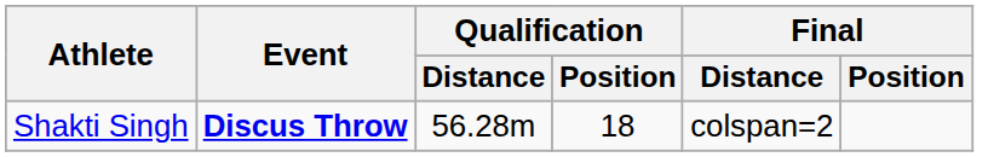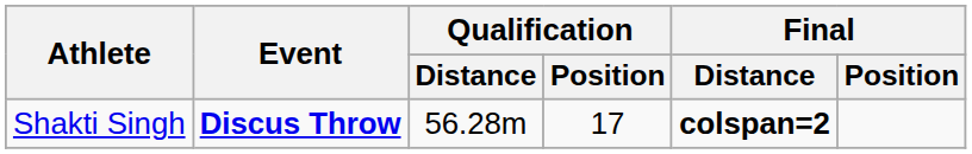Shakti Singh | Qualification / Position: 18 -> 17
Shakti Singh | Final / Distance: normal -> bold
